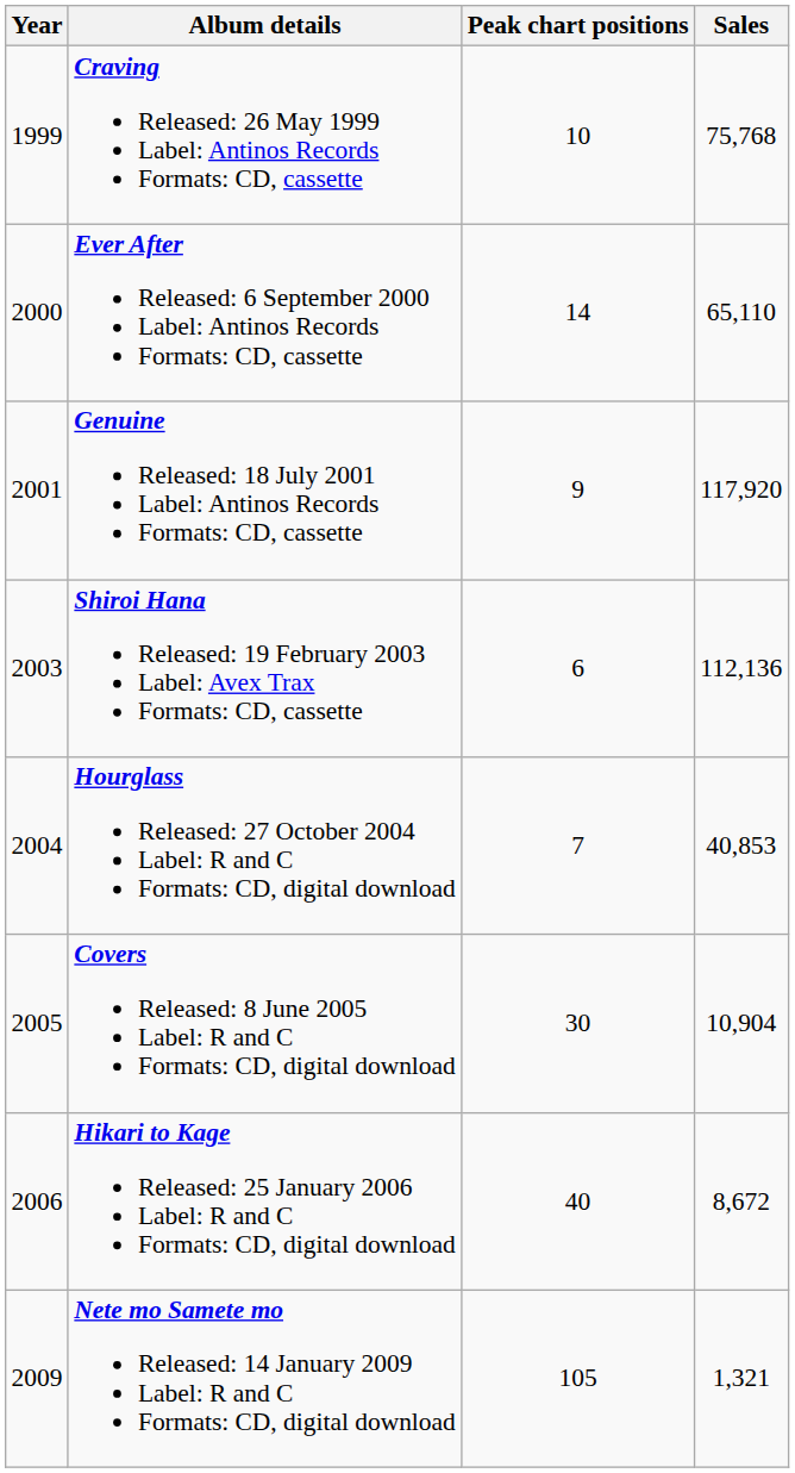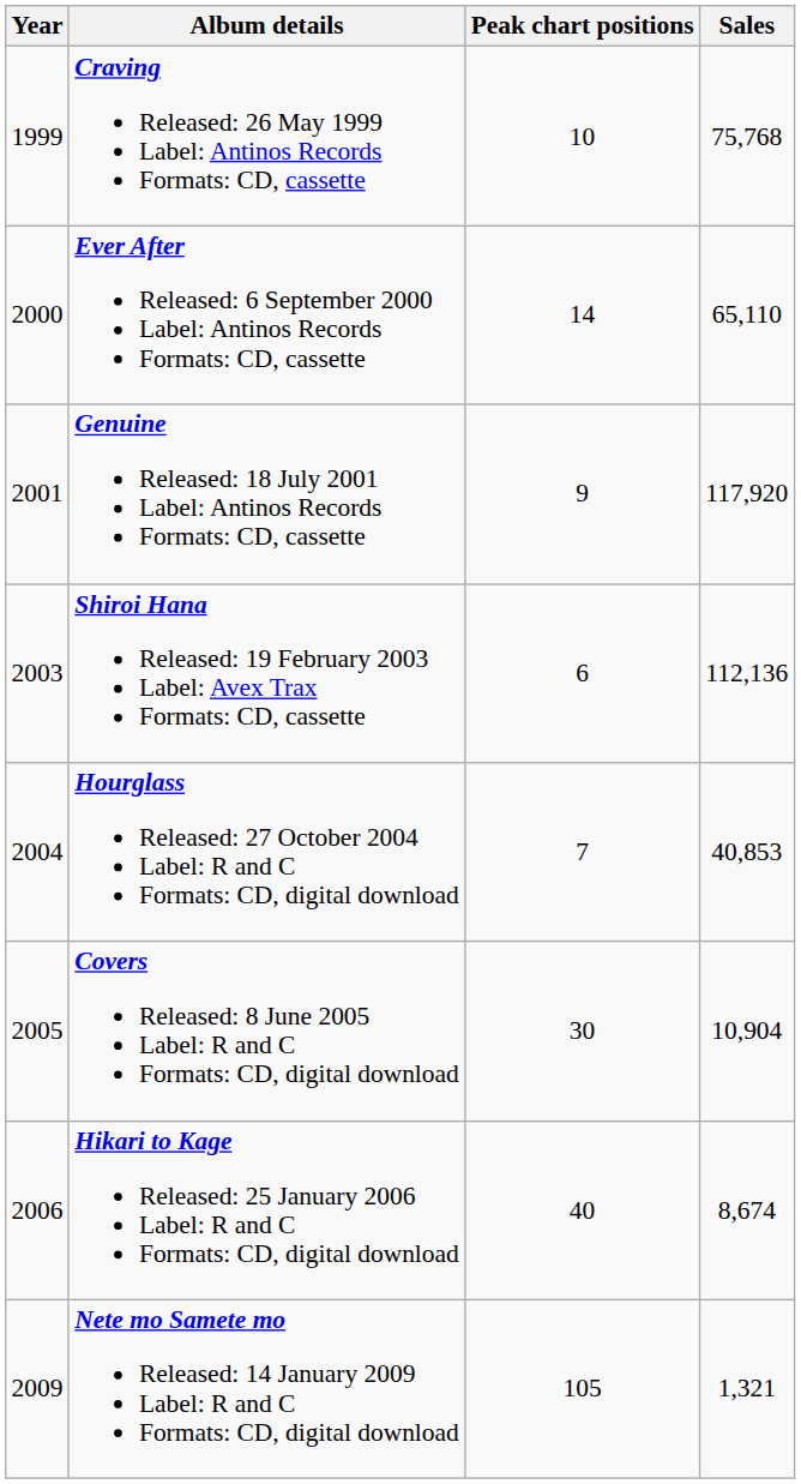row 8 | Sales: 8,672 -> 8,674
